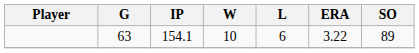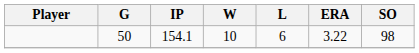row 2 | G: 63 -> 50
row 2 | SO: 89 -> 98
